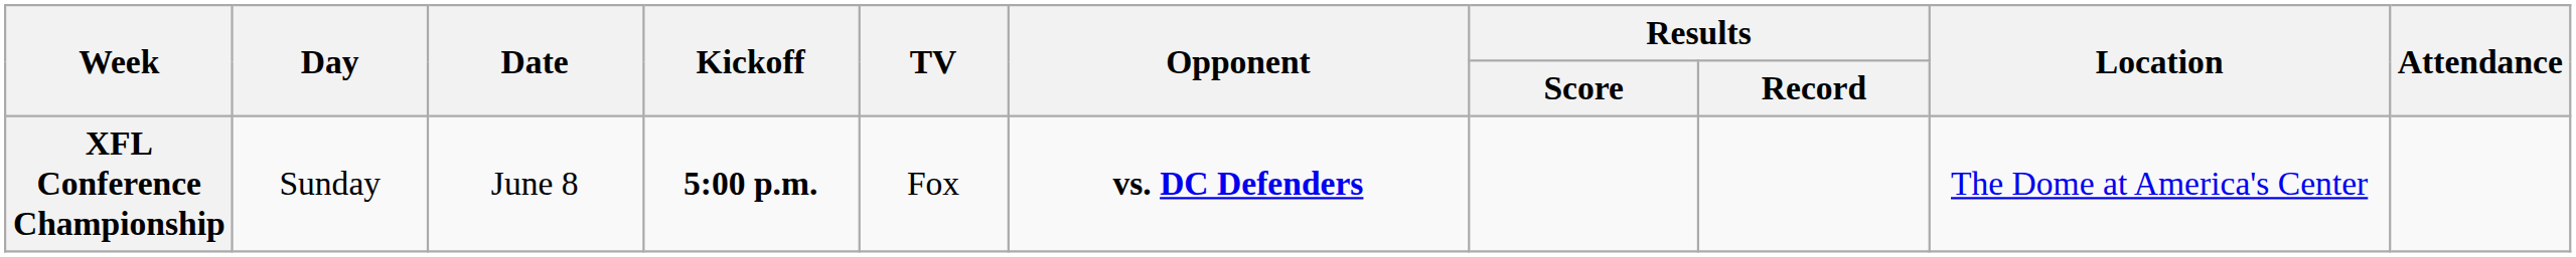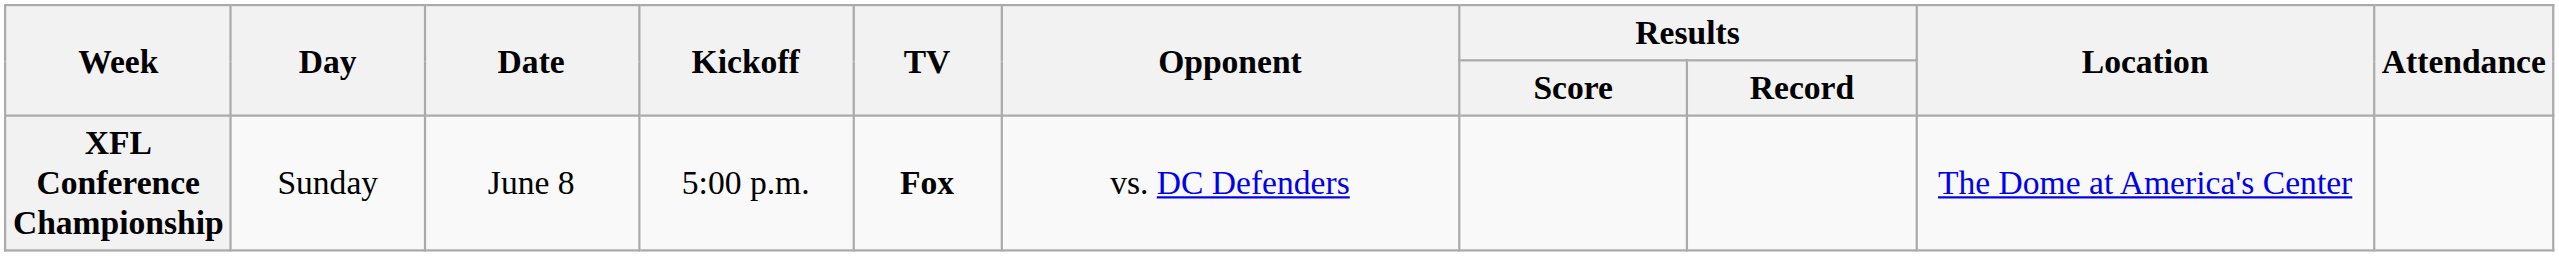XFL Conference Championship | Kickoff: bold -> normal
XFL Conference Championship | TV: normal -> bold
XFL Conference Championship | Opponent: bold -> normal
